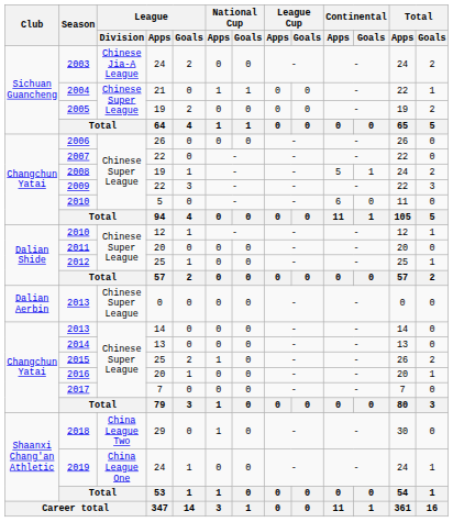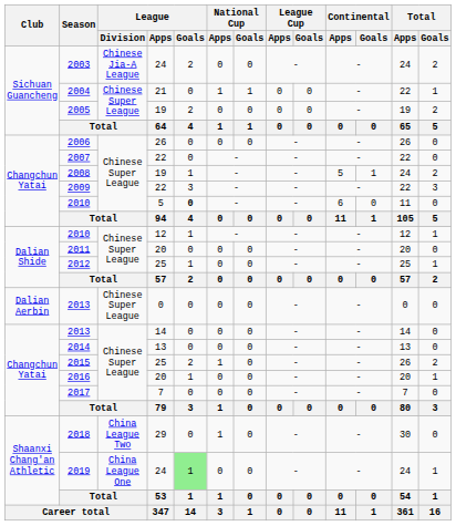2010 / 5 | League / Goals: normal -> bold
2019 | League / Goals: no background -> lightgreen background
